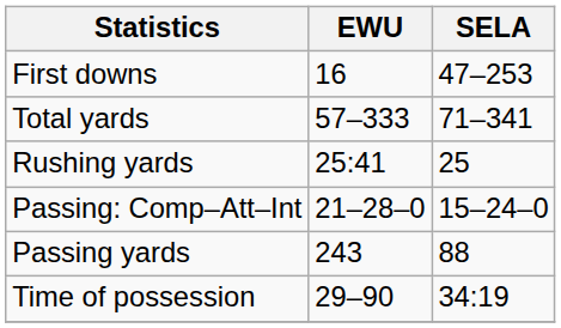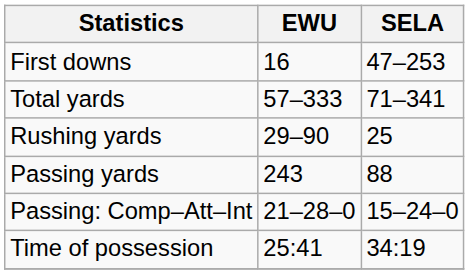Rushing yards | EWU: 25:41 -> 29–90
rows swapped: Passing yards <-> Passing: Comp–Att–Int
Time of possession | EWU: 29–90 -> 25:41
